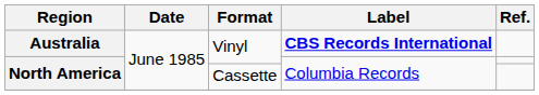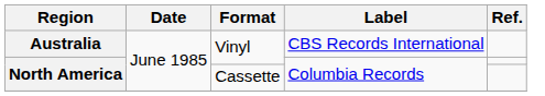Australia | Label: bold -> normal
